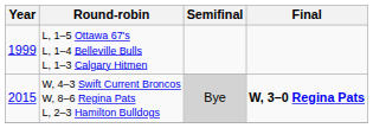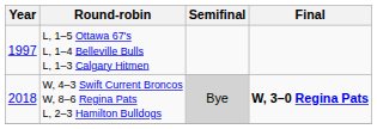row 2 | Year: 1999 -> 1997
row 3 | Year: 2015 -> 2018
